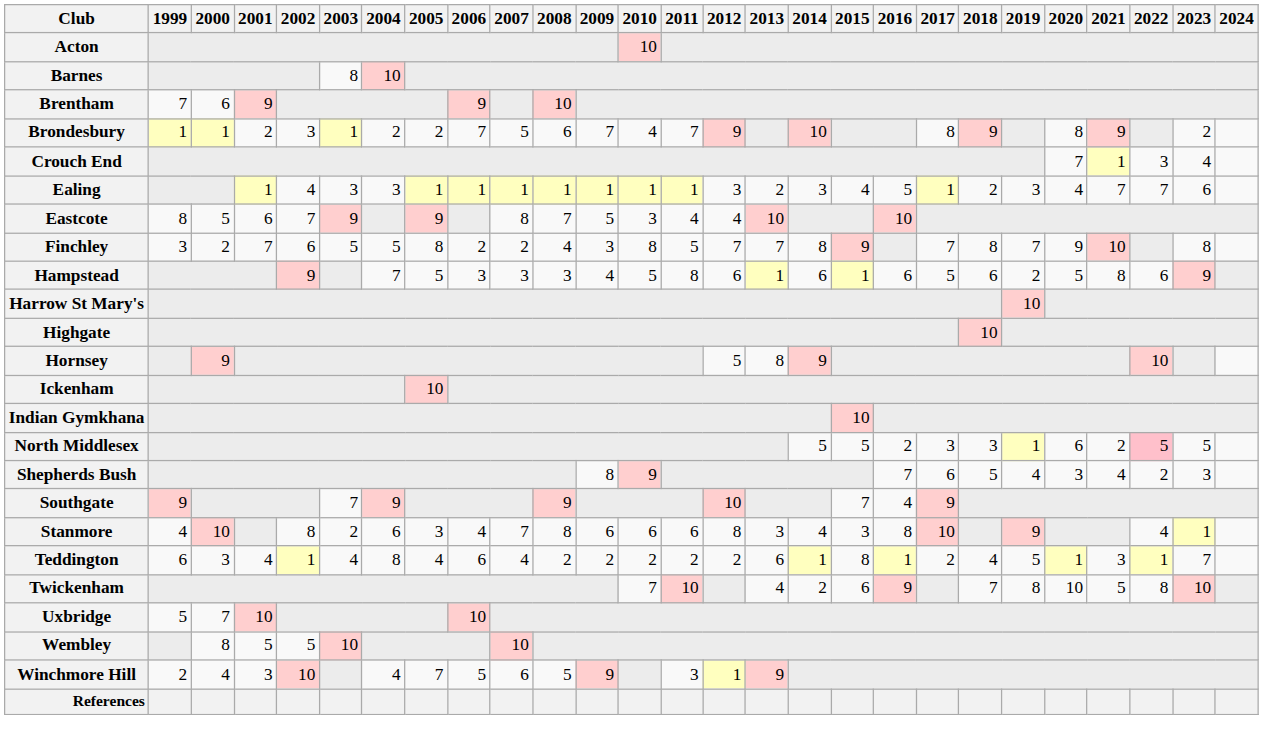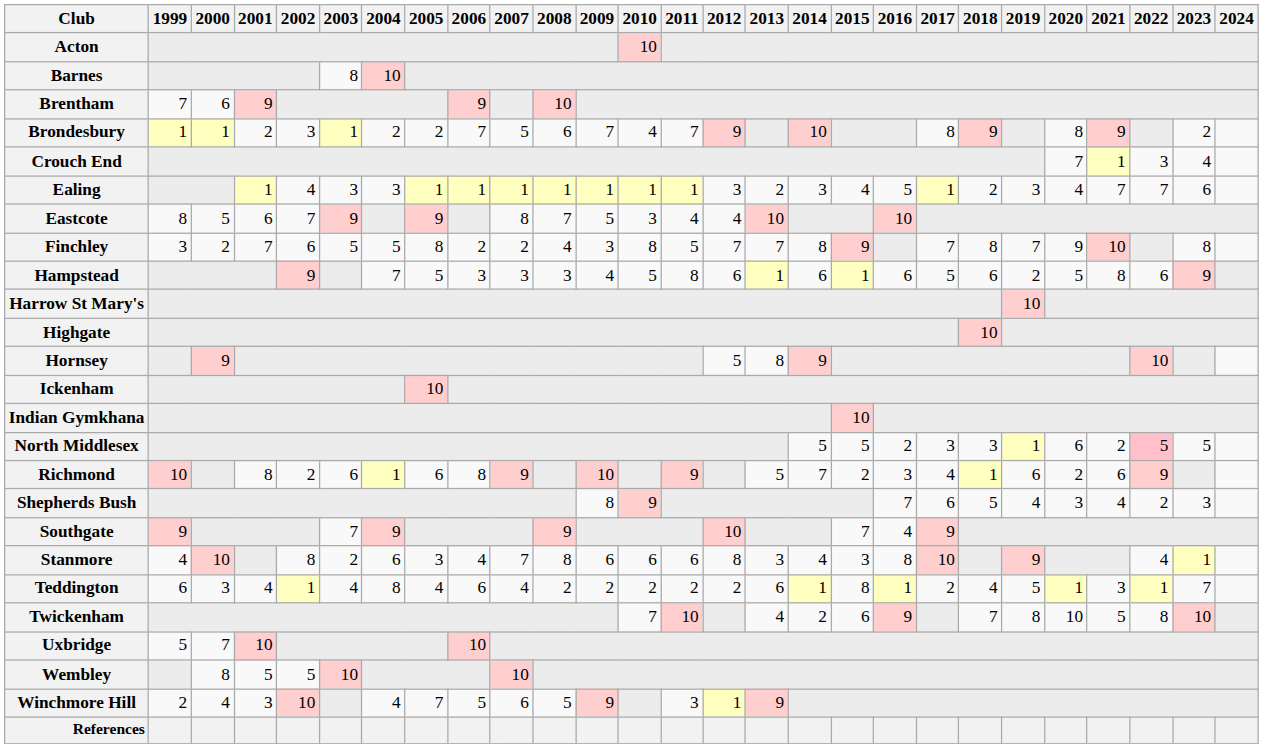+ row: Richmond | 10 | 8 | 2 | 6 | 1 | 6 | 8 | 9 | 10 | 9 | 5 | 7 | 2 | 3 | 4 | 1 | 6 | 2 | 6 | 9
